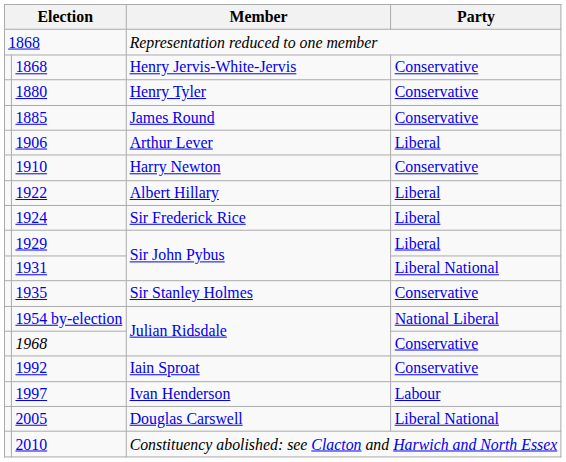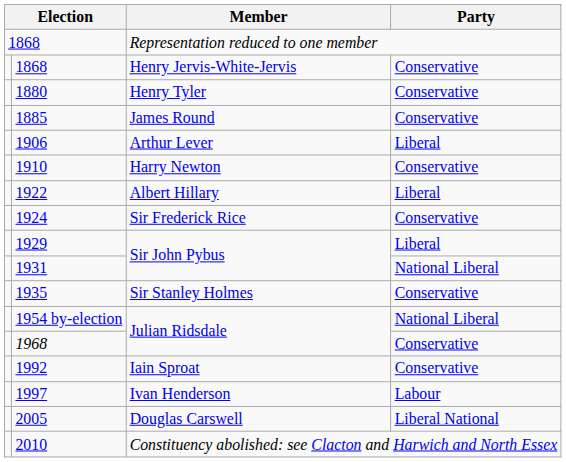1924 | Party: Liberal -> Conservative
1931 | Party: Liberal National -> National Liberal
